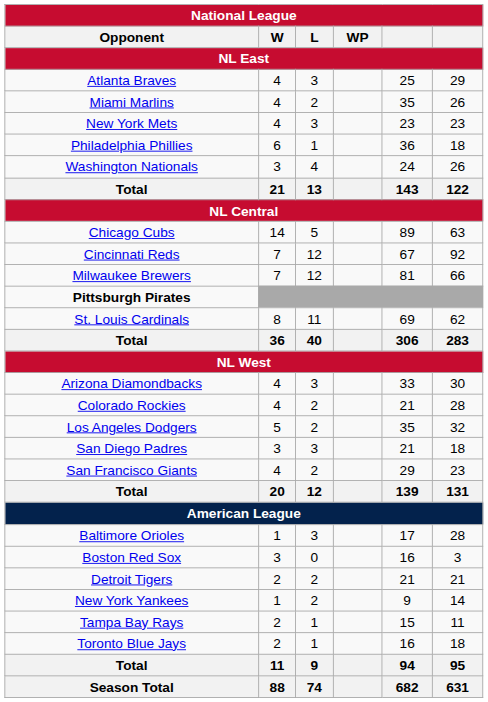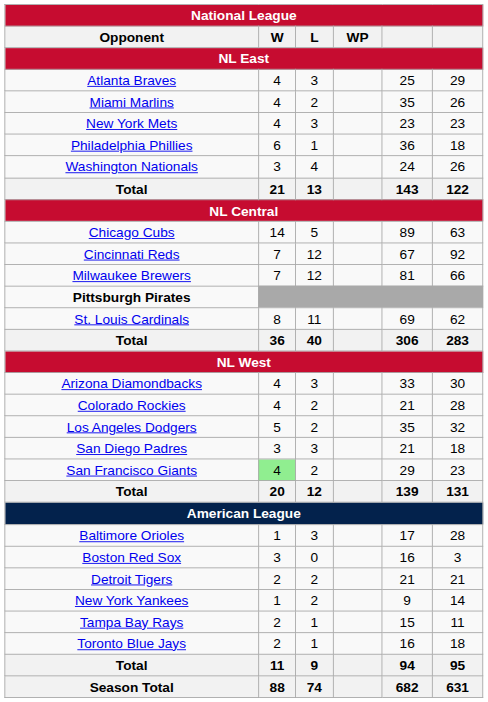San Francisco Giants | W: no background -> lightgreen background
